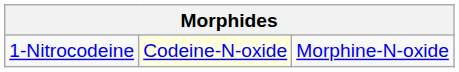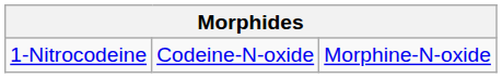1-Nitrocodeine | column 2: lightyellow background -> no background
